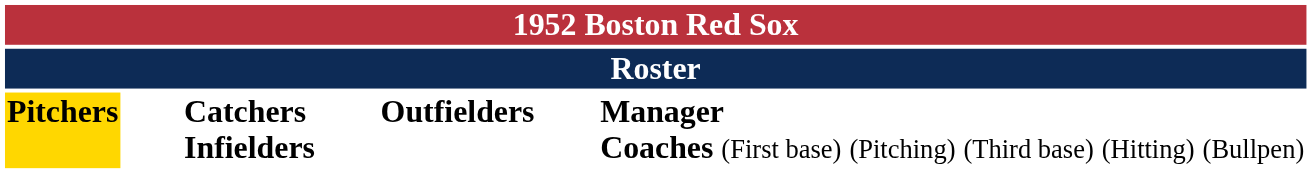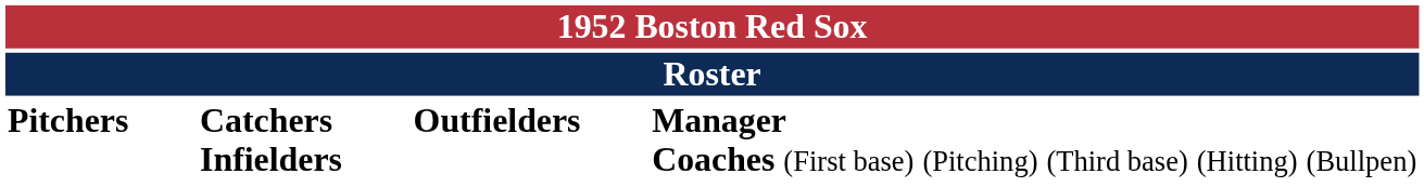Pitchers | column 1: gold background -> no background
